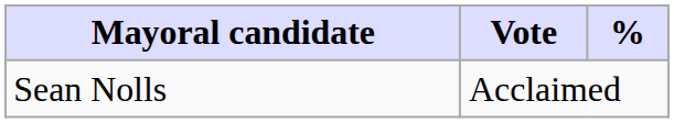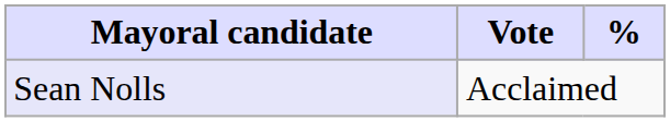Sean Nolls | Mayoral candidate: no background -> lavender background
